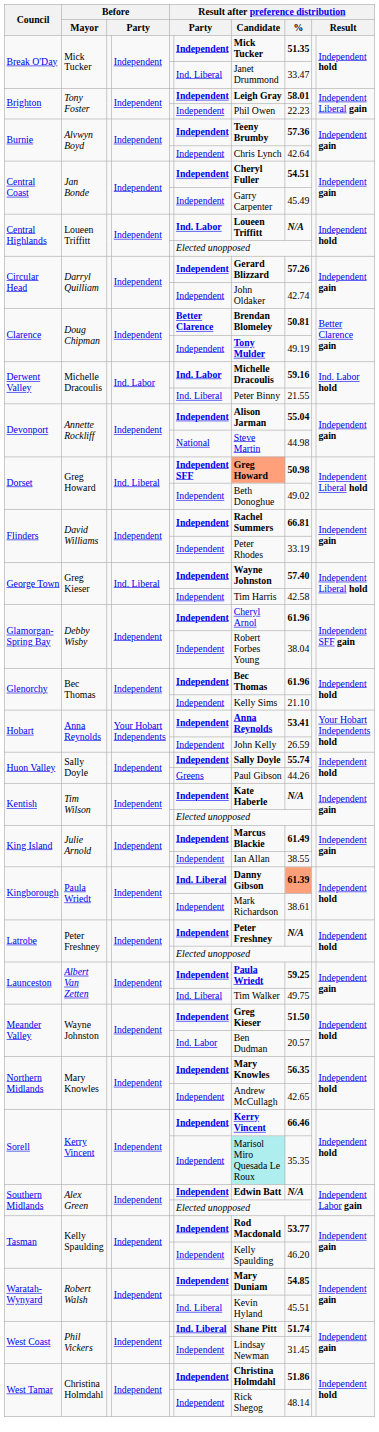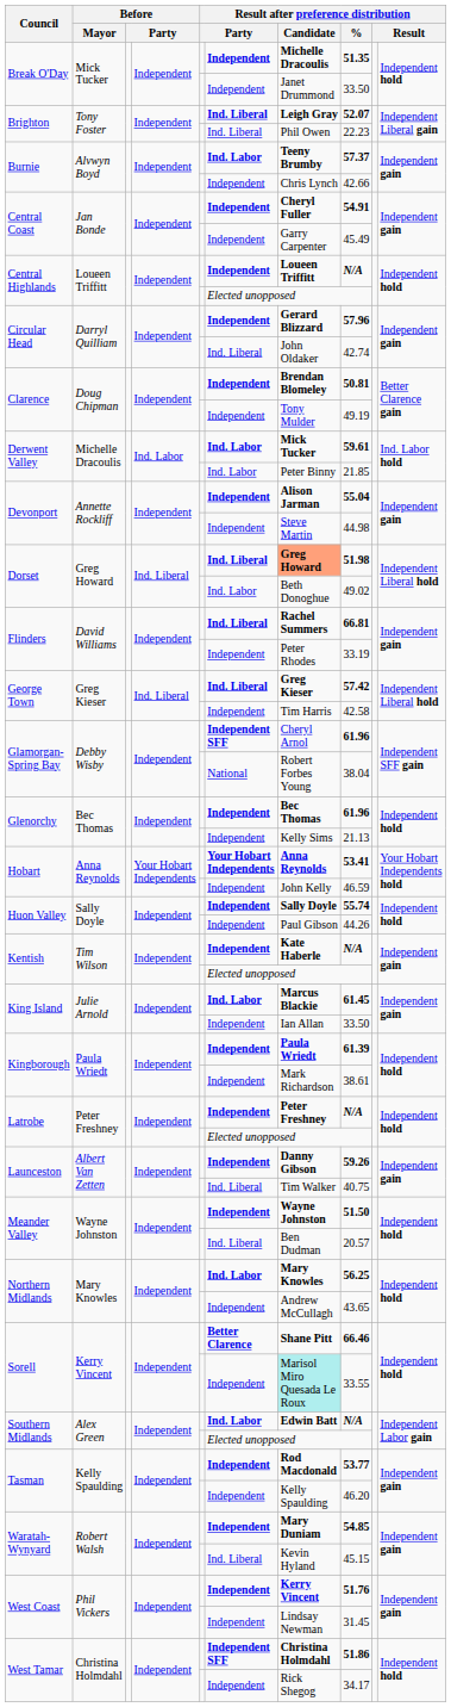row 3 | Result after preference distribution / Candidate: Mick Tucker -> Michelle Dracoulis
row 4 | column 6: Ind. Liberal -> Independent
row 4 | Result after preference distribution / %: 33.47 -> 33.50
row 5 | column 6: Independent -> Ind. Liberal
row 5 | Result after preference distribution / %: 58.01 -> 52.07
row 6 | column 6: Independent -> Ind. Liberal
row 7 | column 6: Independent -> Ind. Labor
row 7 | Result after preference distribution / %: 57.36 -> 57.37
row 8 | Result after preference distribution / %: 42.64 -> 42.66
row 9 | Result after preference distribution / %: 54.51 -> 54.91
row 11 | column 6: Ind. Labor -> Independent
row 13 | Result after preference distribution / %: 57.26 -> 57.96
row 14 | column 6: Independent -> Ind. Liberal
row 15 | column 6: Better Clarence -> Independent
row 16 | Result after preference distribution / Candidate: bold -> normal
row 17 | Result after preference distribution / Candidate: Michelle Dracoulis -> Mick Tucker
row 17 | Result after preference distribution / %: 59.16 -> 59.61
row 18 | column 6: Ind. Liberal -> Ind. Labor
row 18 | Result after preference distribution / %: 21.55 -> 21.85
row 20 | column 6: National -> Independent
row 21 | column 6: Independent SFF -> Ind. Liberal
row 21 | Result after preference distribution / %: 50.98 -> 51.98
row 22 | column 6: Independent -> Ind. Labor
row 23 | column 6: Independent -> Ind. Liberal
row 25 | column 6: Independent -> Ind. Liberal
row 25 | Result after preference distribution / Candidate: Wayne Johnston -> Greg Kieser
row 25 | Result after preference distribution / %: 57.40 -> 57.42
row 27 | column 6: Independent -> Independent SFF
row 28 | column 6: Independent -> National
row 30 | Result after preference distribution / %: 21.10 -> 21.13
row 31 | column 6: Independent -> Your Hobart Independents
row 32 | Result after preference distribution / %: 26.59 -> 46.59
row 34 | column 6: Greens -> Independent
row 37 | column 6: Independent -> Ind. Labor
row 37 | Result after preference distribution / %: 61.49 -> 61.45
row 38 | Result after preference distribution / %: 38.55 -> 33.50
row 39 | column 6: Ind. Liberal -> Independent
row 39 | Result after preference distribution / Candidate: Danny Gibson -> Paula Wriedt
row 39 | Result after preference distribution / %: lightsalmon background -> no background
row 43 | Result after preference distribution / Candidate: Paula Wriedt -> Danny Gibson
row 43 | Result after preference distribution / %: 59.25 -> 59.26
row 44 | Result after preference distribution / %: 49.75 -> 40.75
row 45 | Result after preference distribution / Candidate: Greg Kieser -> Wayne Johnston
row 46 | column 6: Ind. Labor -> Ind. Liberal
row 47 | column 6: Independent -> Ind. Labor
row 47 | Result after preference distribution / %: 56.35 -> 56.25
row 48 | Result after preference distribution / %: 42.65 -> 43.65
row 49 | column 6: Independent -> Better Clarence
row 49 | Result after preference distribution / Candidate: Kerry Vincent -> Shane Pitt
row 50 | Result after preference distribution / %: 35.35 -> 33.55
row 51 | column 6: Independent -> Ind. Labor
row 56 | Result after preference distribution / %: 45.51 -> 45.15
row 57 | column 6: Ind. Liberal -> Independent
row 57 | Result after preference distribution / Candidate: Shane Pitt -> Kerry Vincent
row 57 | Result after preference distribution / %: 51.74 -> 51.76
row 59 | column 6: Independent -> Independent SFF
row 60 | Result after preference distribution / %: 48.14 -> 34.17
